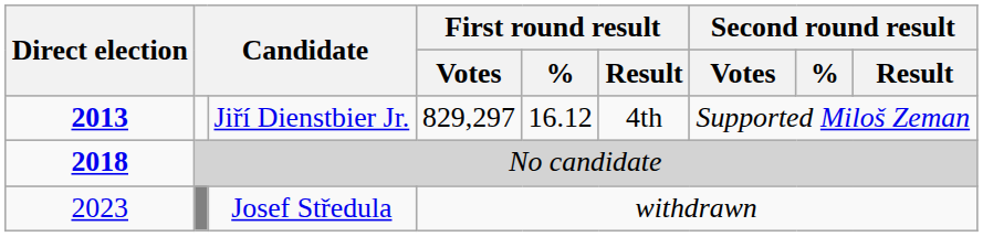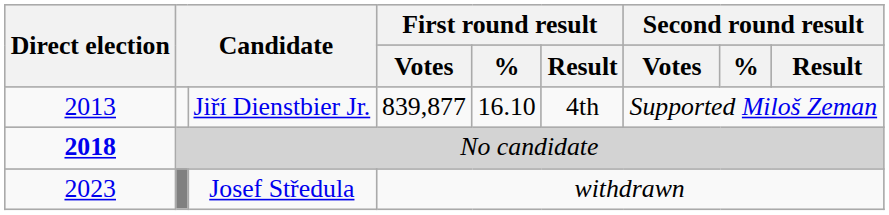Jiří Dienstbier Jr. | Direct election: bold -> normal
Jiří Dienstbier Jr. | First round result / Votes: 829,297 -> 839,877
Jiří Dienstbier Jr. | First round result / %: 16.12 -> 16.10
